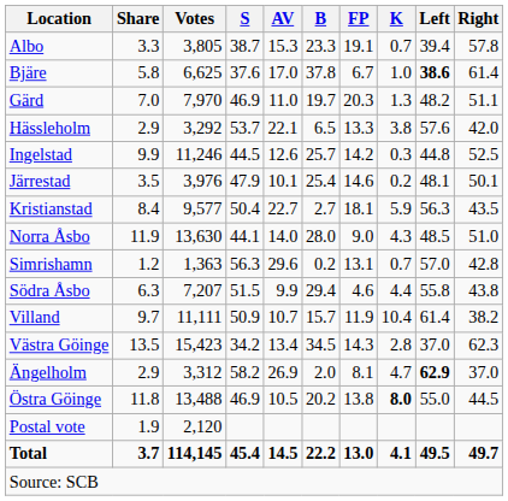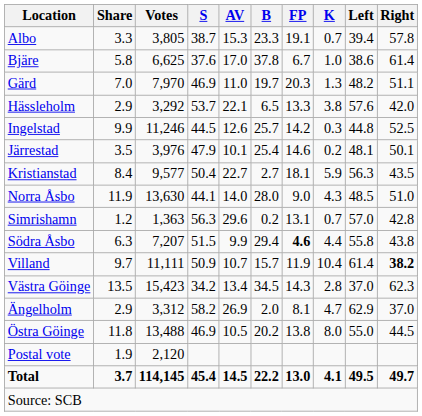Bjäre | Left: bold -> normal
Södra Åsbo | FP: normal -> bold
Villand | Right: normal -> bold
Ängelholm | Left: bold -> normal
Östra Göinge | K: bold -> normal
